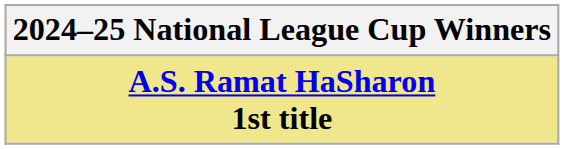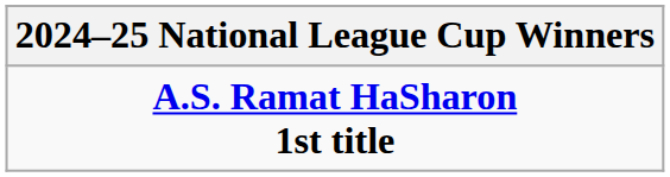row 2 | column 1: khaki background -> no background
